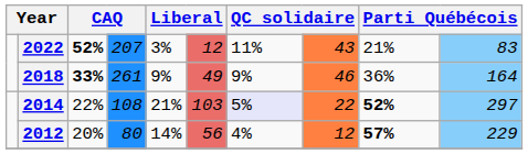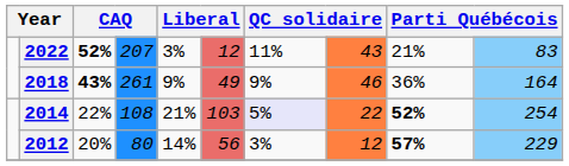2018 | column 3: 33% -> 43%
2014 | column 10: 297 -> 254
2012 | column 7: 4% -> 3%
